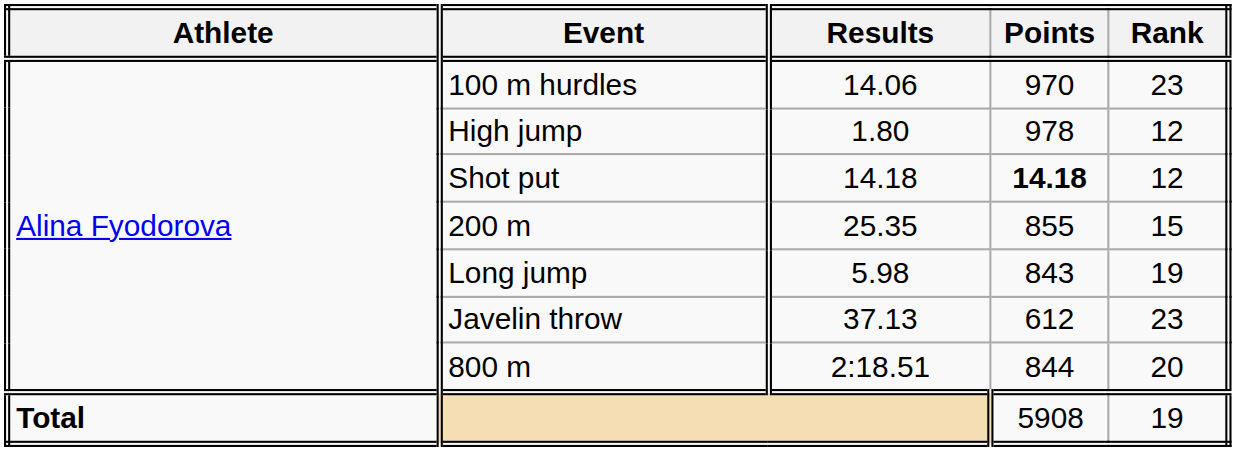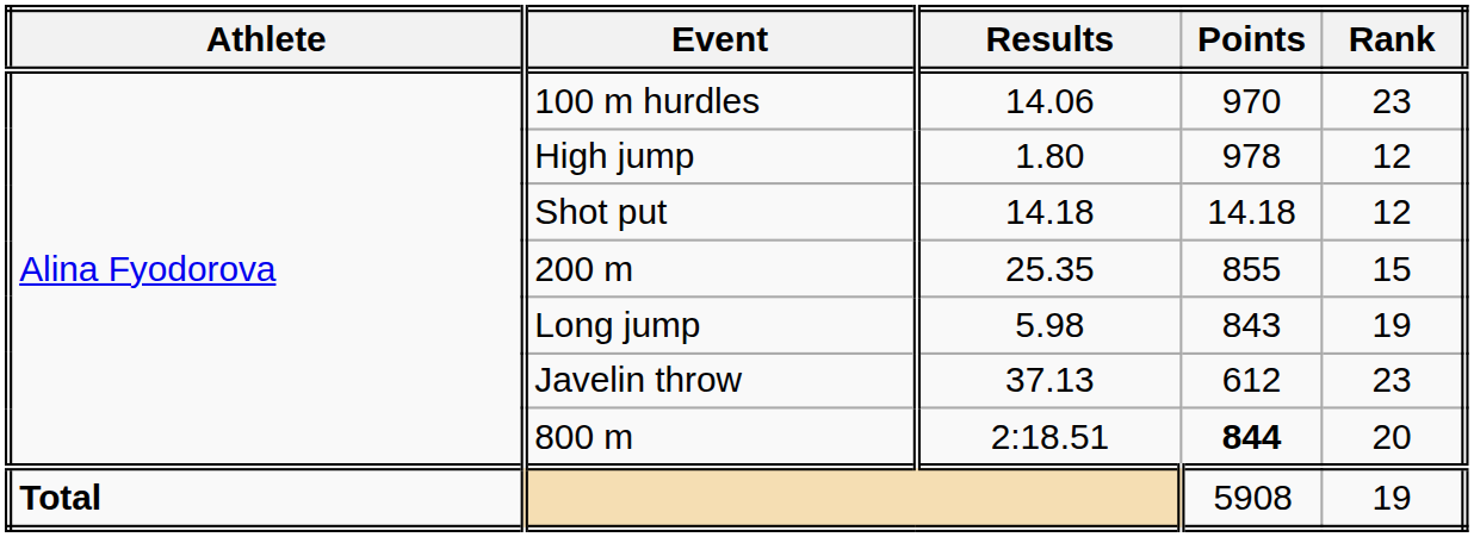Shot put | Points: bold -> normal
800 m | Points: normal -> bold
